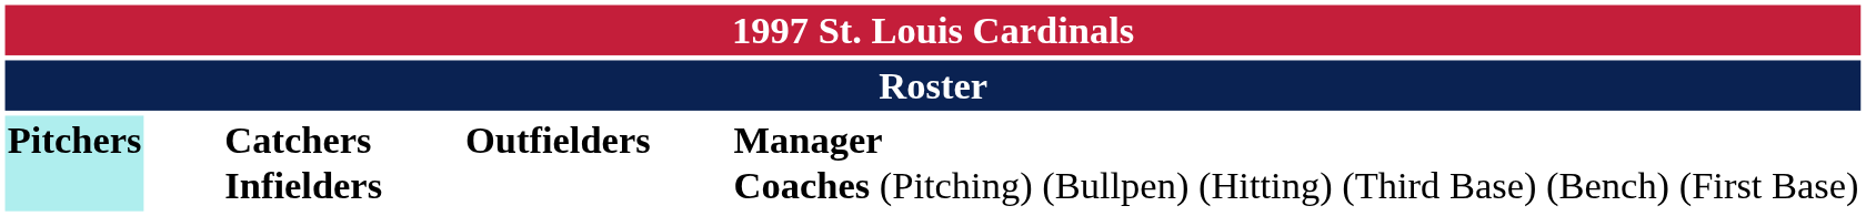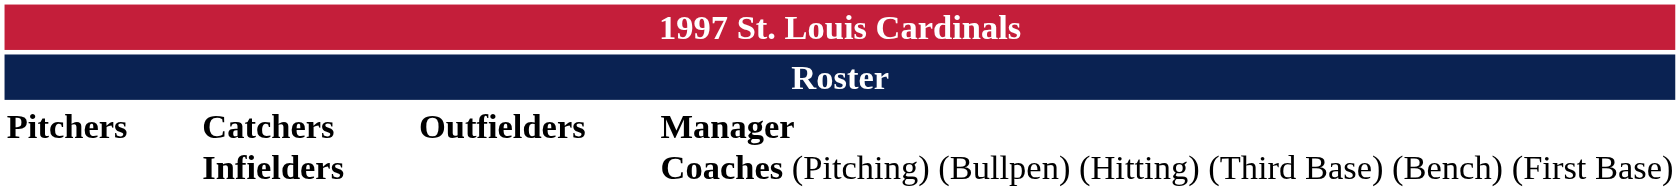Pitchers | column 1: paleturquoise background -> no background
